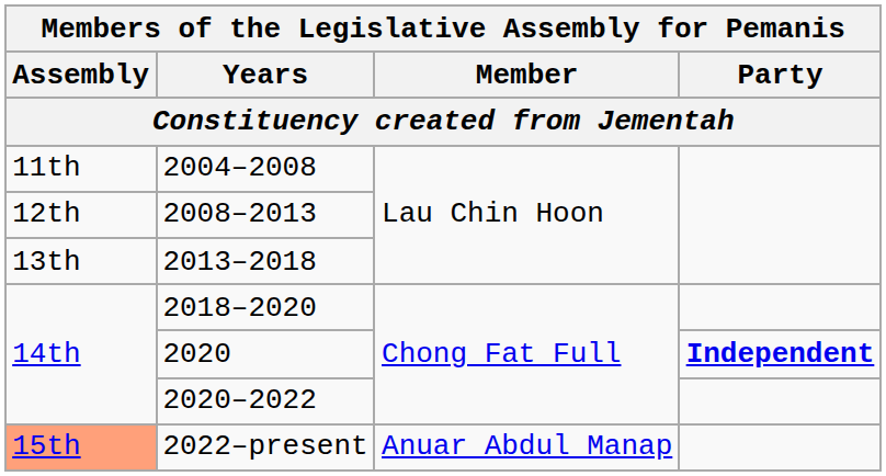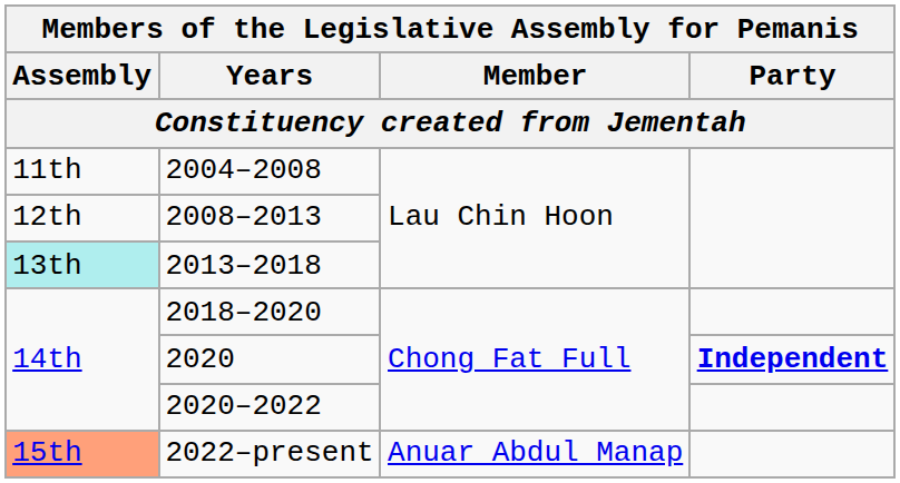2013–2018 | Assembly: no background -> paleturquoise background
